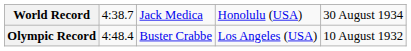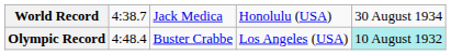Olympic Record | column 5: no background -> paleturquoise background
